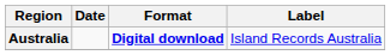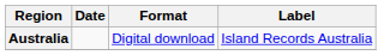Australia | Format: bold -> normal
